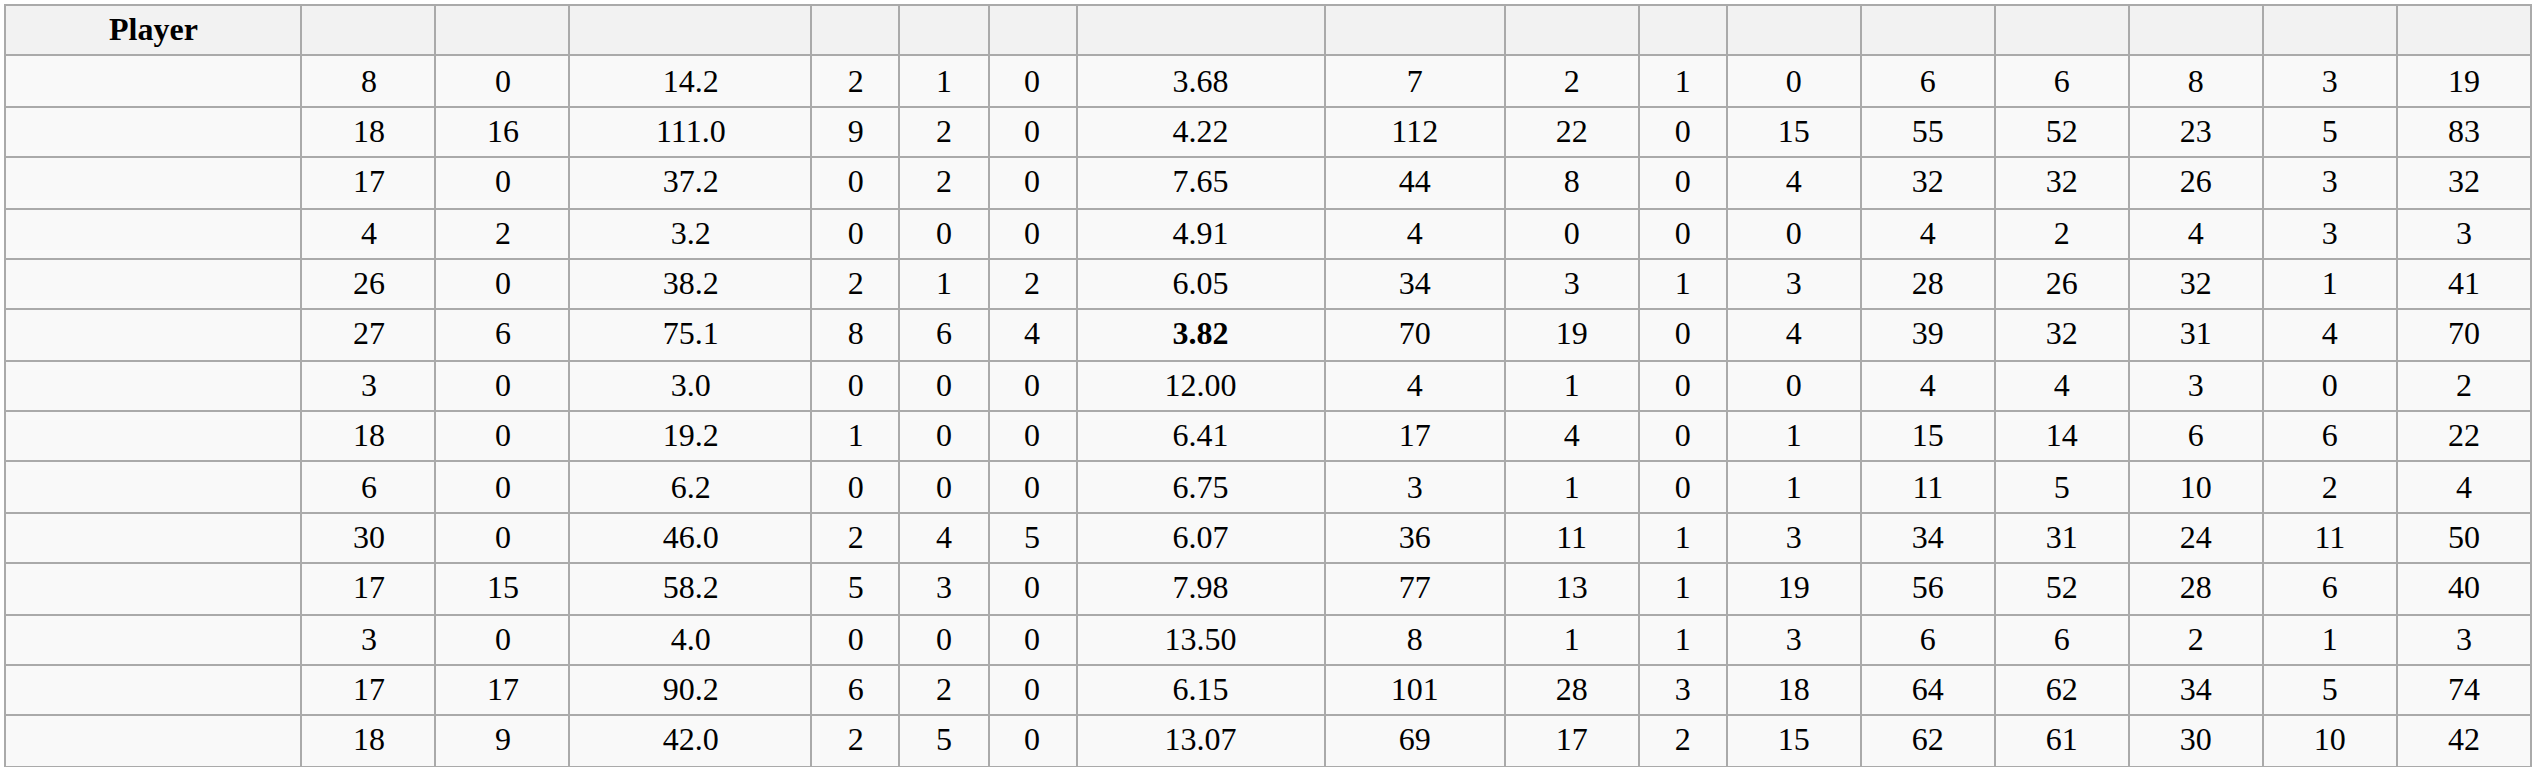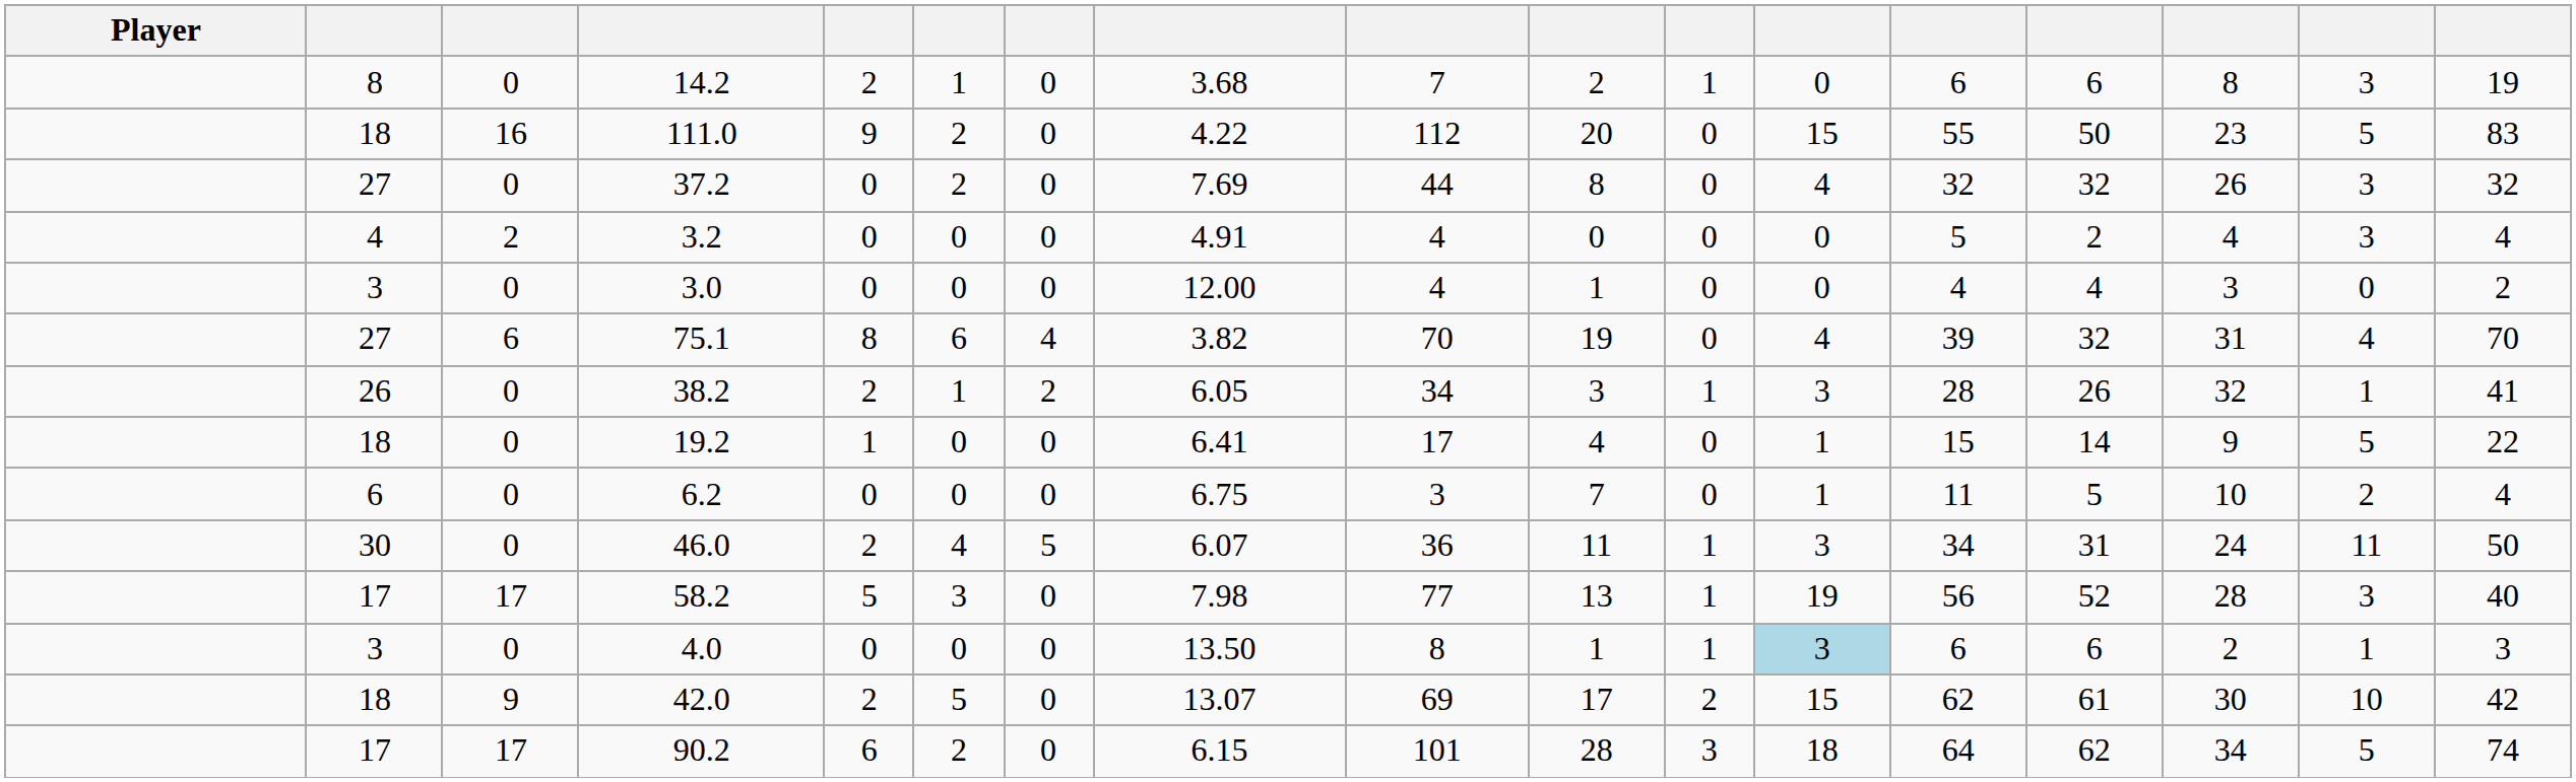111.0 | column 10: 22 -> 20
111.0 | column 14: 52 -> 50
37.2 | column 2: 17 -> 27
37.2 | column 8: 7.65 -> 7.69
3.2 | column 13: 4 -> 5
3.2 | column 17: 3 -> 4
rows swapped: 38.2 <-> 3.0
75.1 | column 8: bold -> normal
19.2 | column 15: 6 -> 9
19.2 | column 16: 6 -> 5
6.2 | column 10: 1 -> 7
58.2 | column 3: 15 -> 17
58.2 | column 16: 6 -> 3
4.0 | column 12: no background -> lightblue background
rows swapped: 90.2 <-> 42.0
